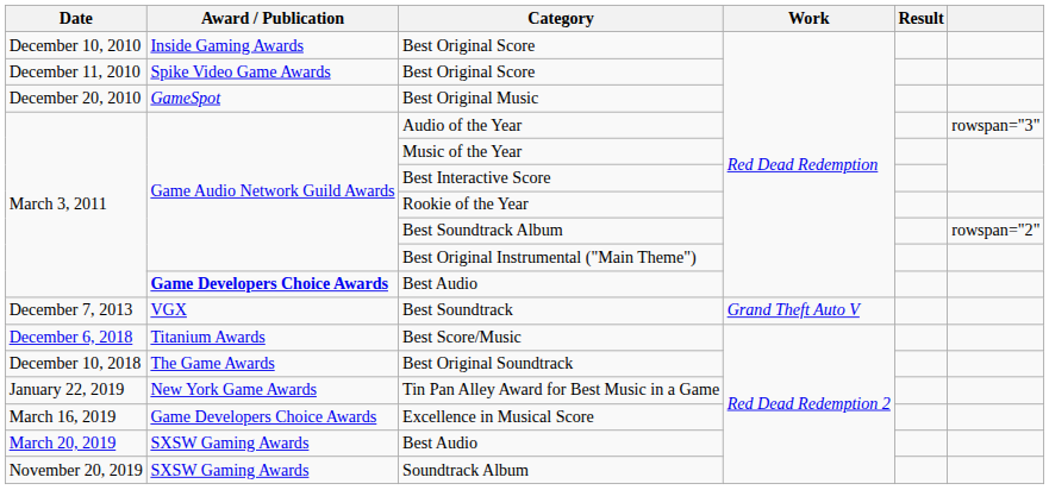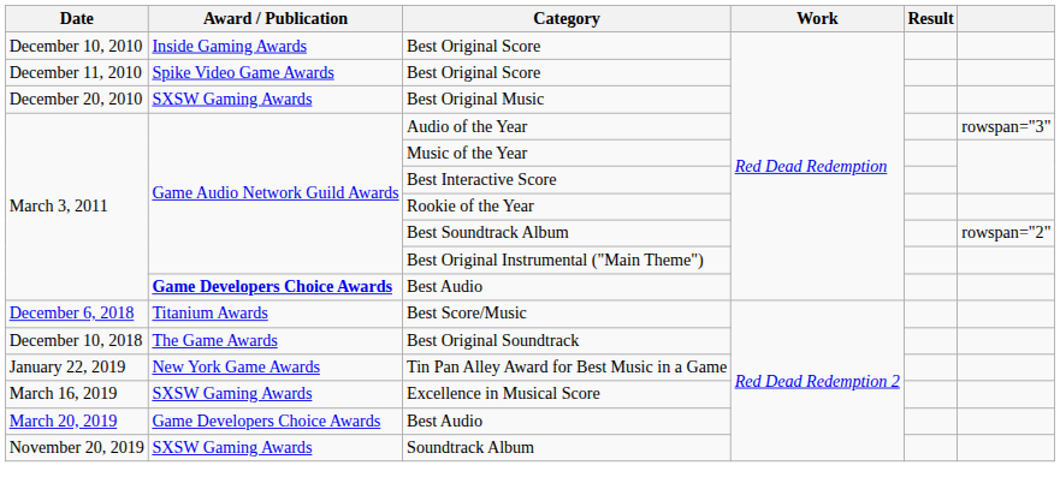Best Original Music | Award / Publication: GameSpot -> SXSW Gaming Awards
- row: December 7, 2013 | VGX | Best Soundtrack | Grand Theft Auto V
Excellence in Musical Score | Award / Publication: Game Developers Choice Awards -> SXSW Gaming Awards
March 20, 2019 / Best Audio | Award / Publication: SXSW Gaming Awards -> Game Developers Choice Awards
